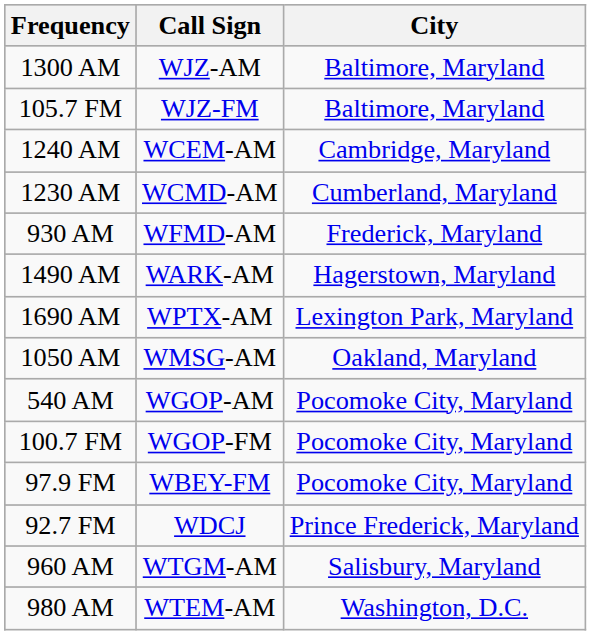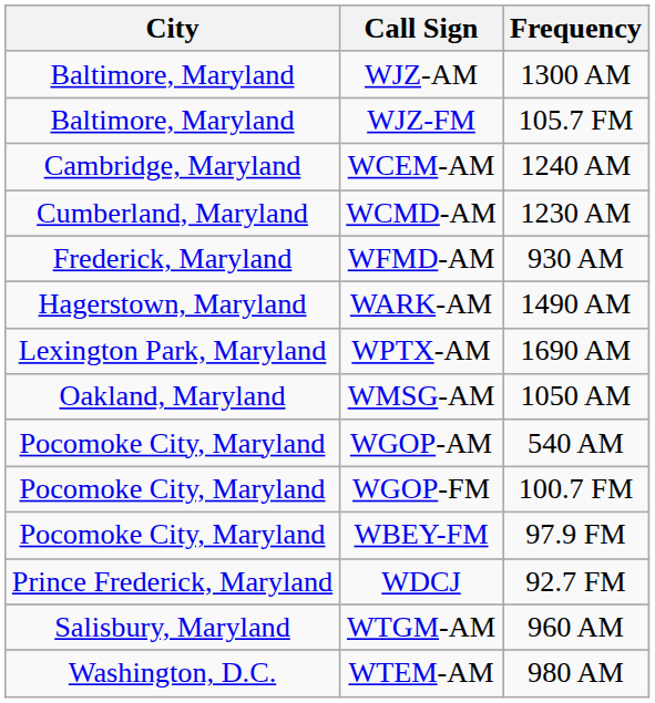columns swapped: City <-> Frequency
